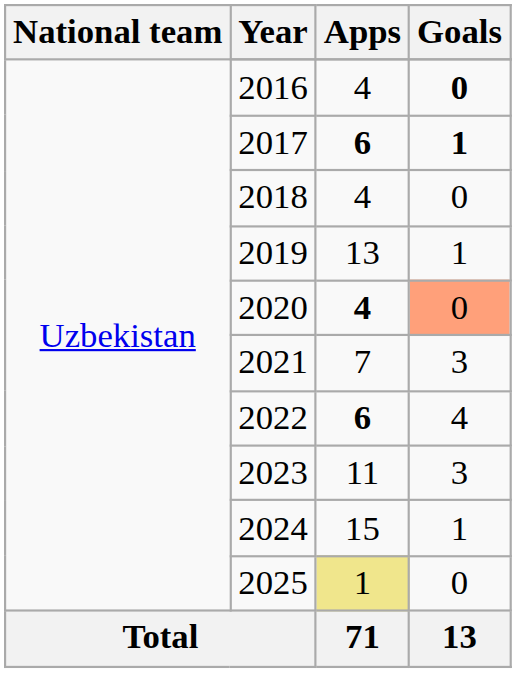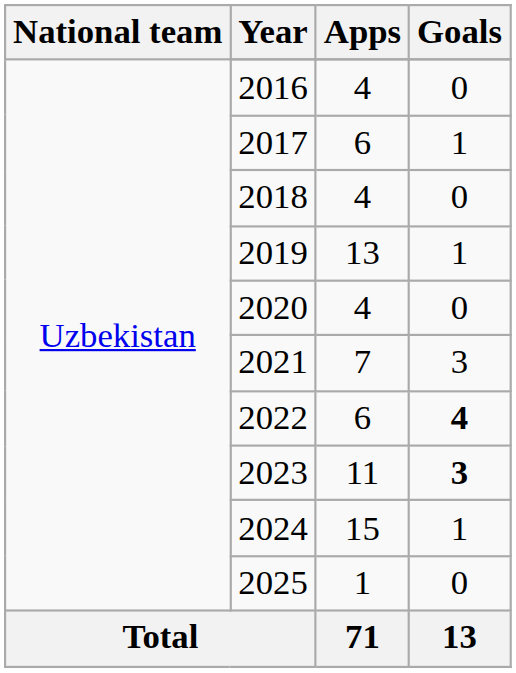2016 | Goals: bold -> normal
2017 | Apps: bold -> normal
2017 | Goals: bold -> normal
2020 | Apps: bold -> normal
2020 | Goals: lightsalmon background -> no background
2022 | Apps: bold -> normal
2022 | Goals: normal -> bold
2023 | Goals: normal -> bold
2025 | Apps: khaki background -> no background
